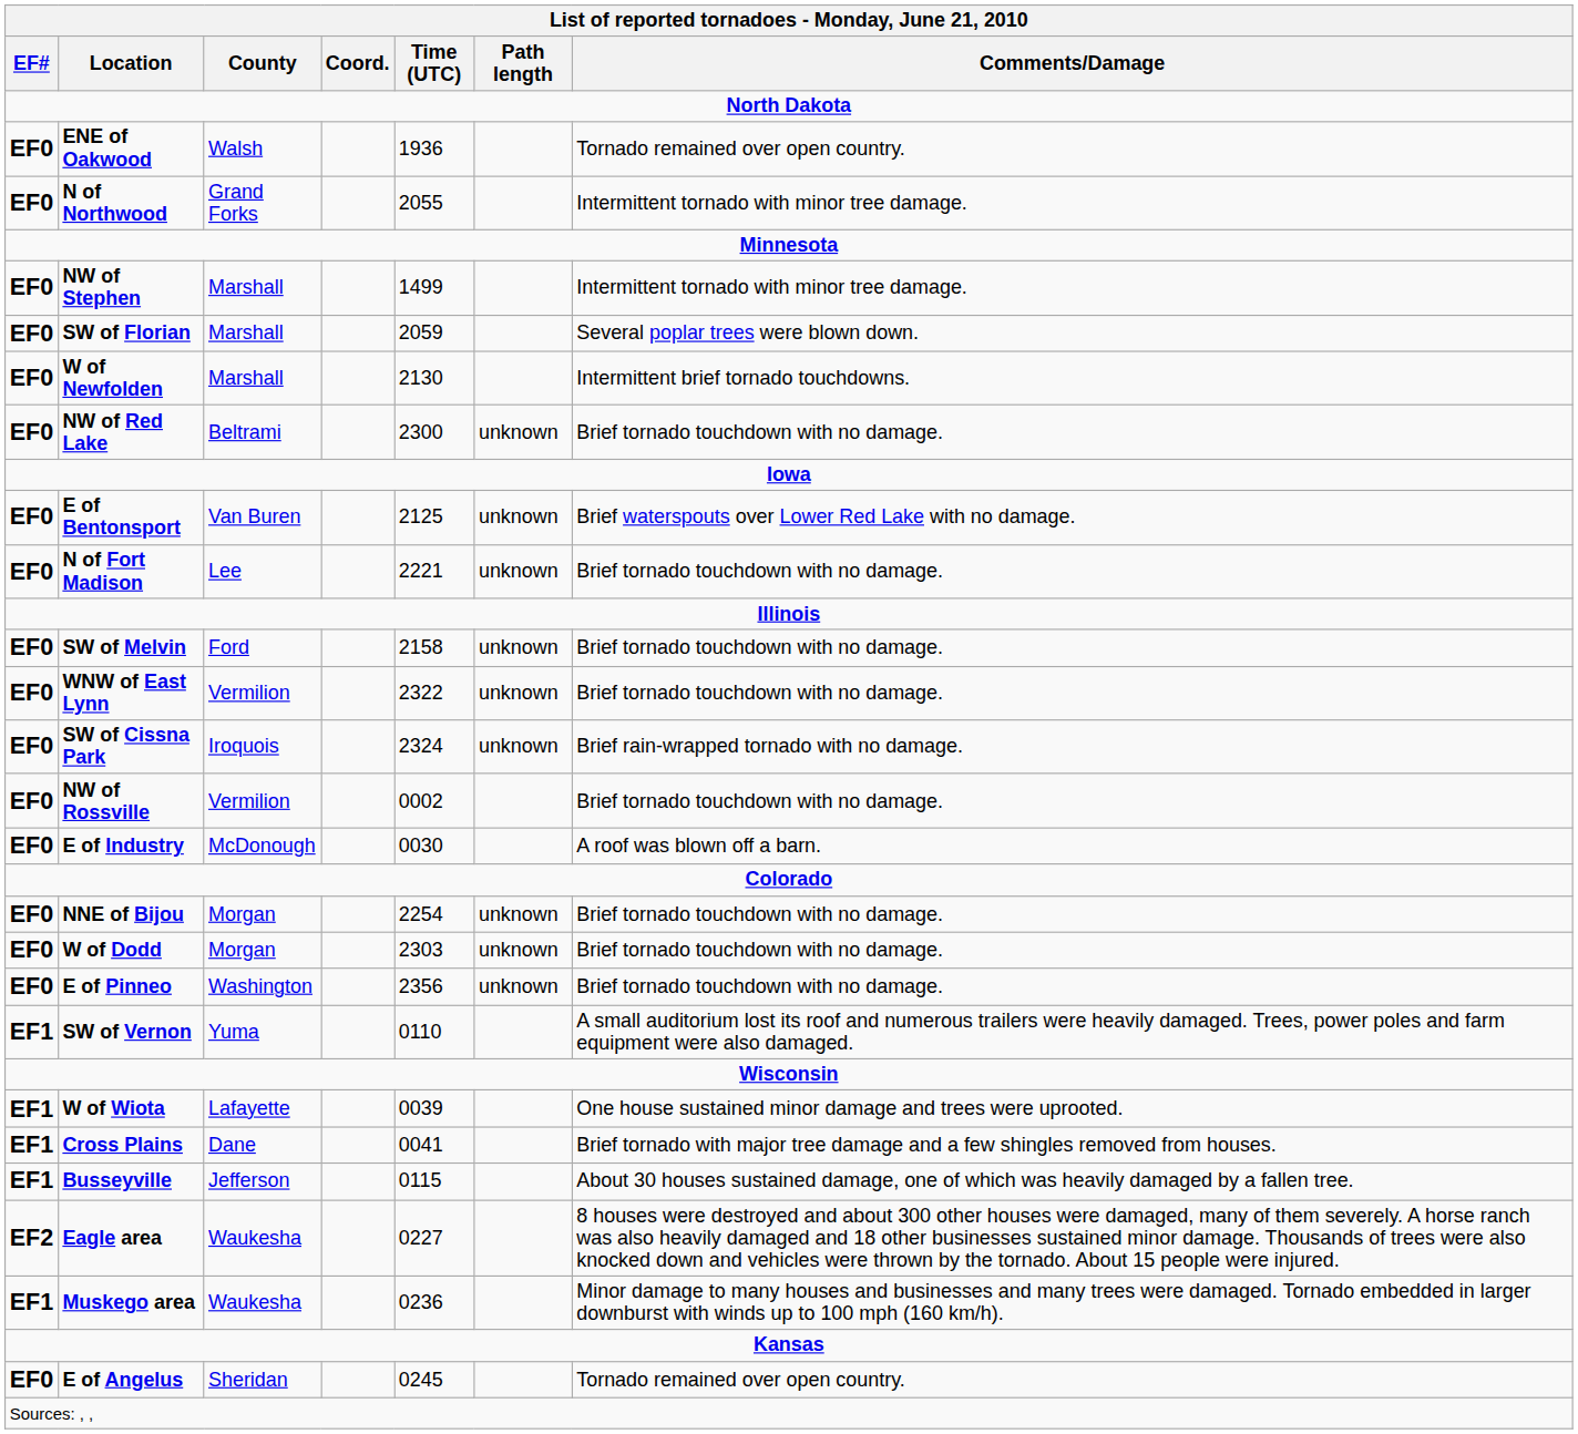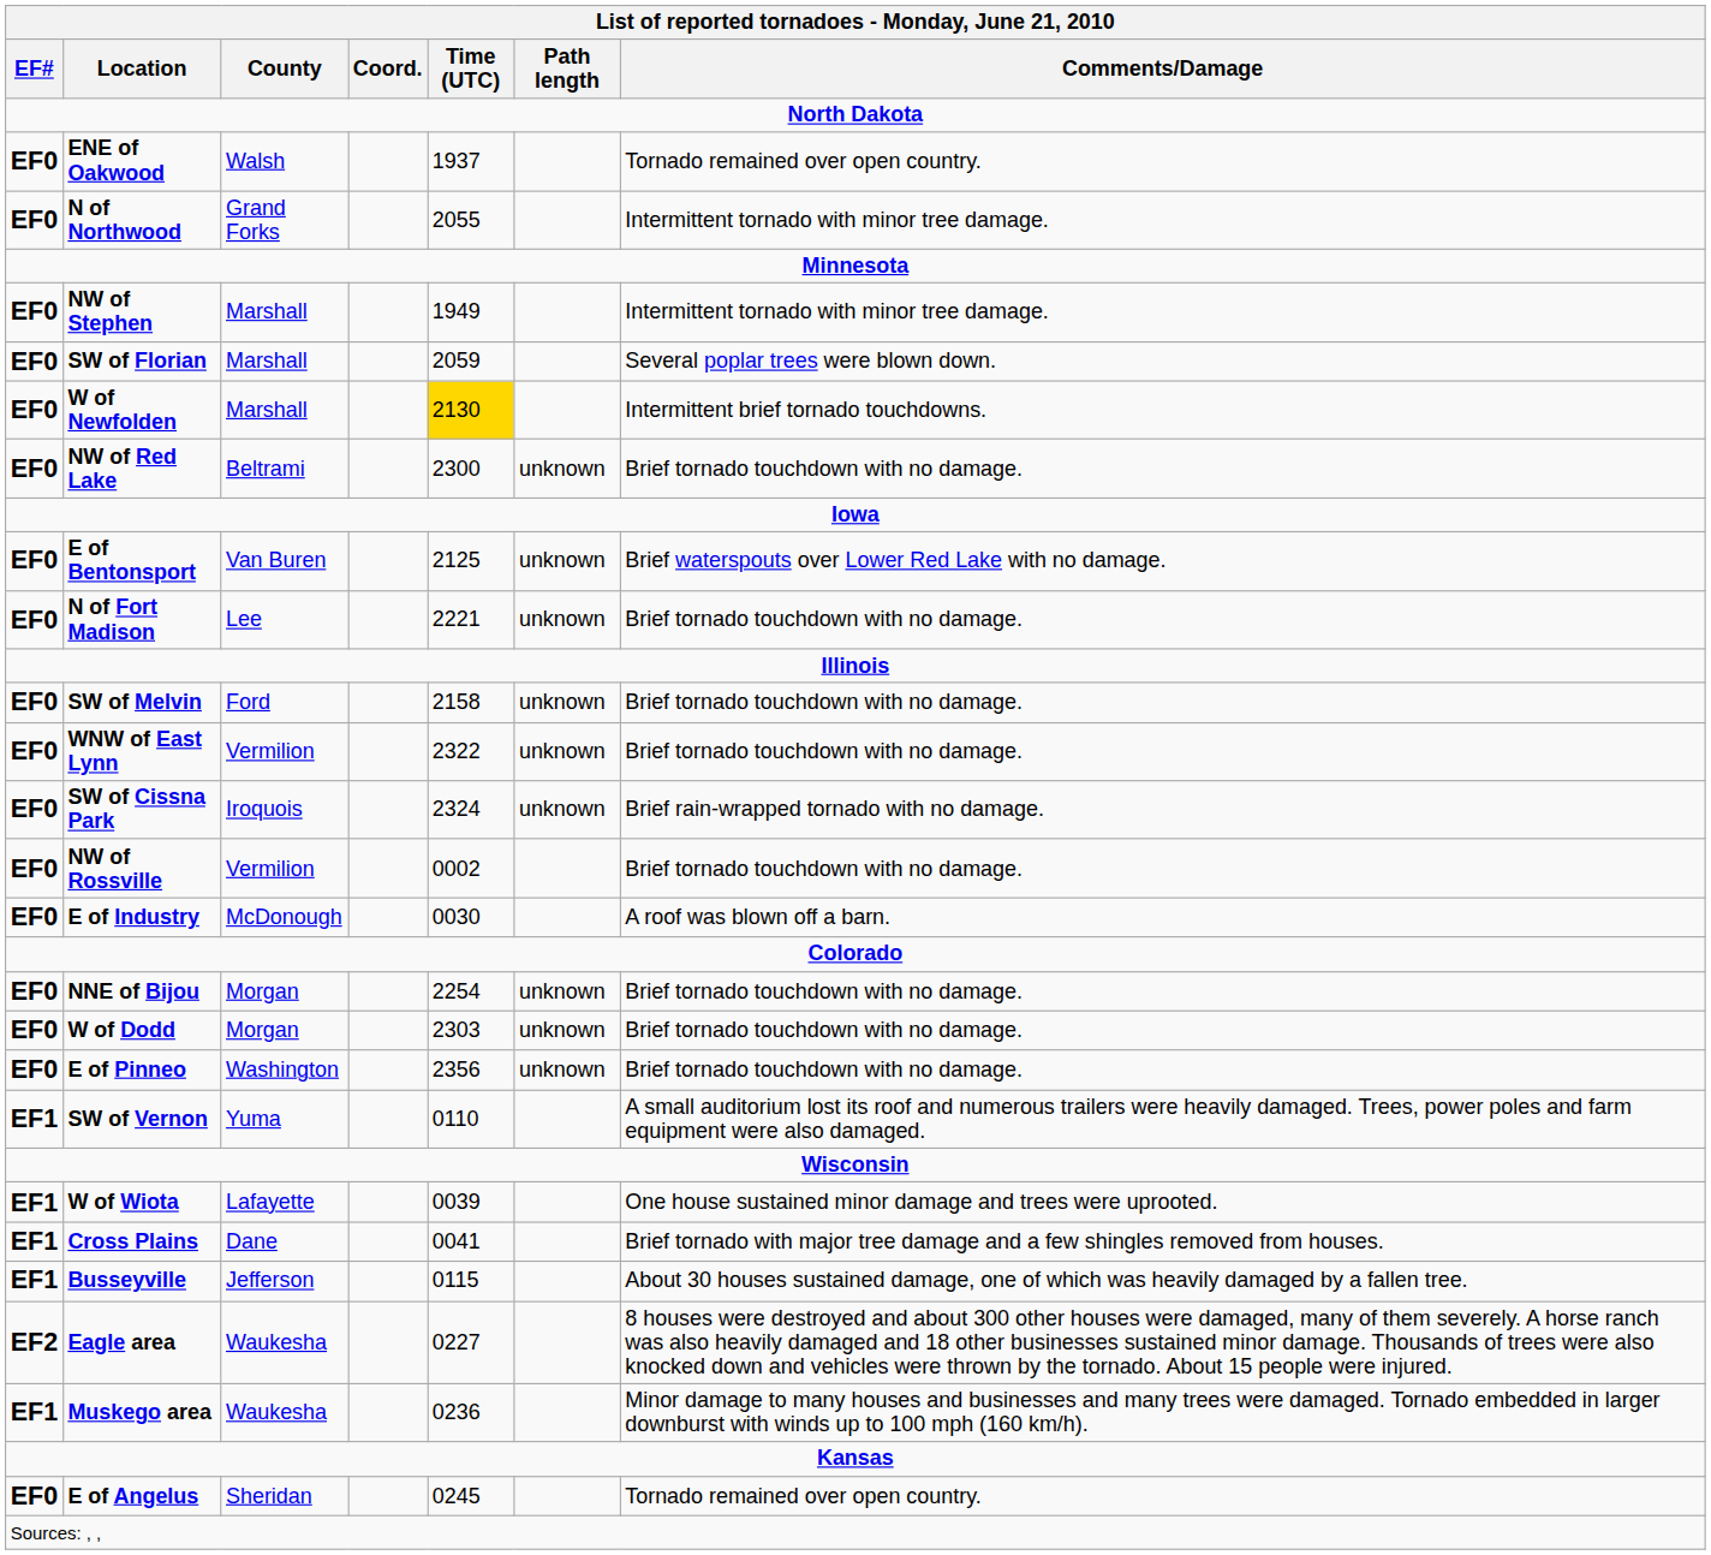ENE of Oakwood | Time (UTC): 1936 -> 1937
NW of Stephen | Time (UTC): 1499 -> 1949
W of Newfolden | Time (UTC): no background -> gold background
